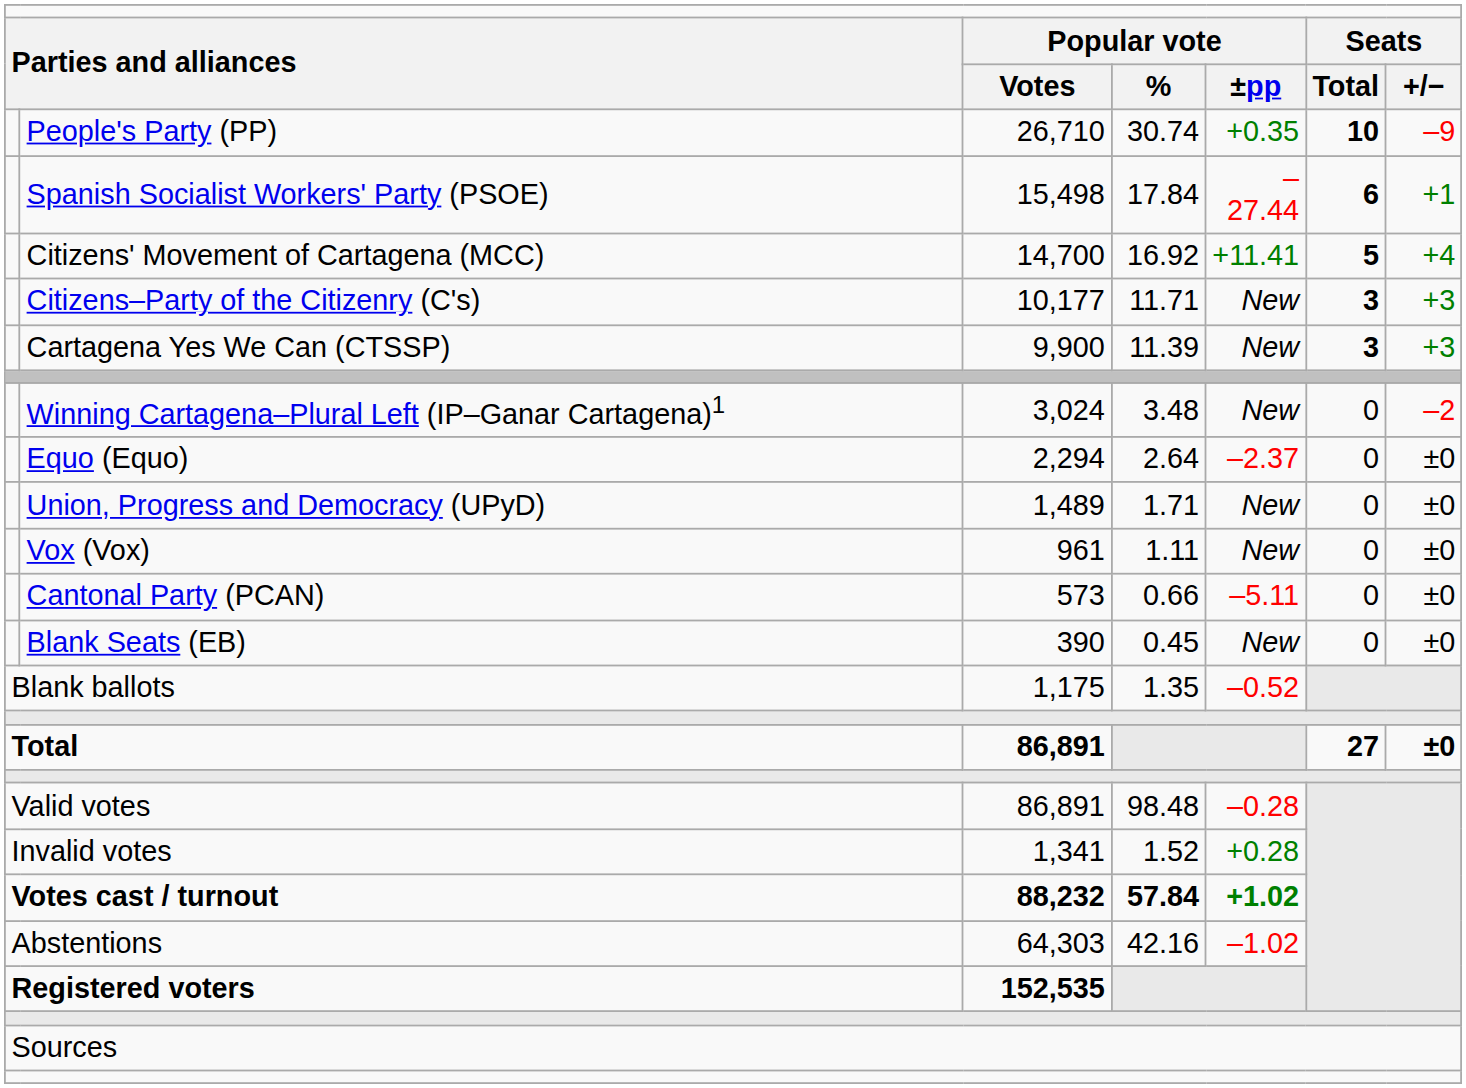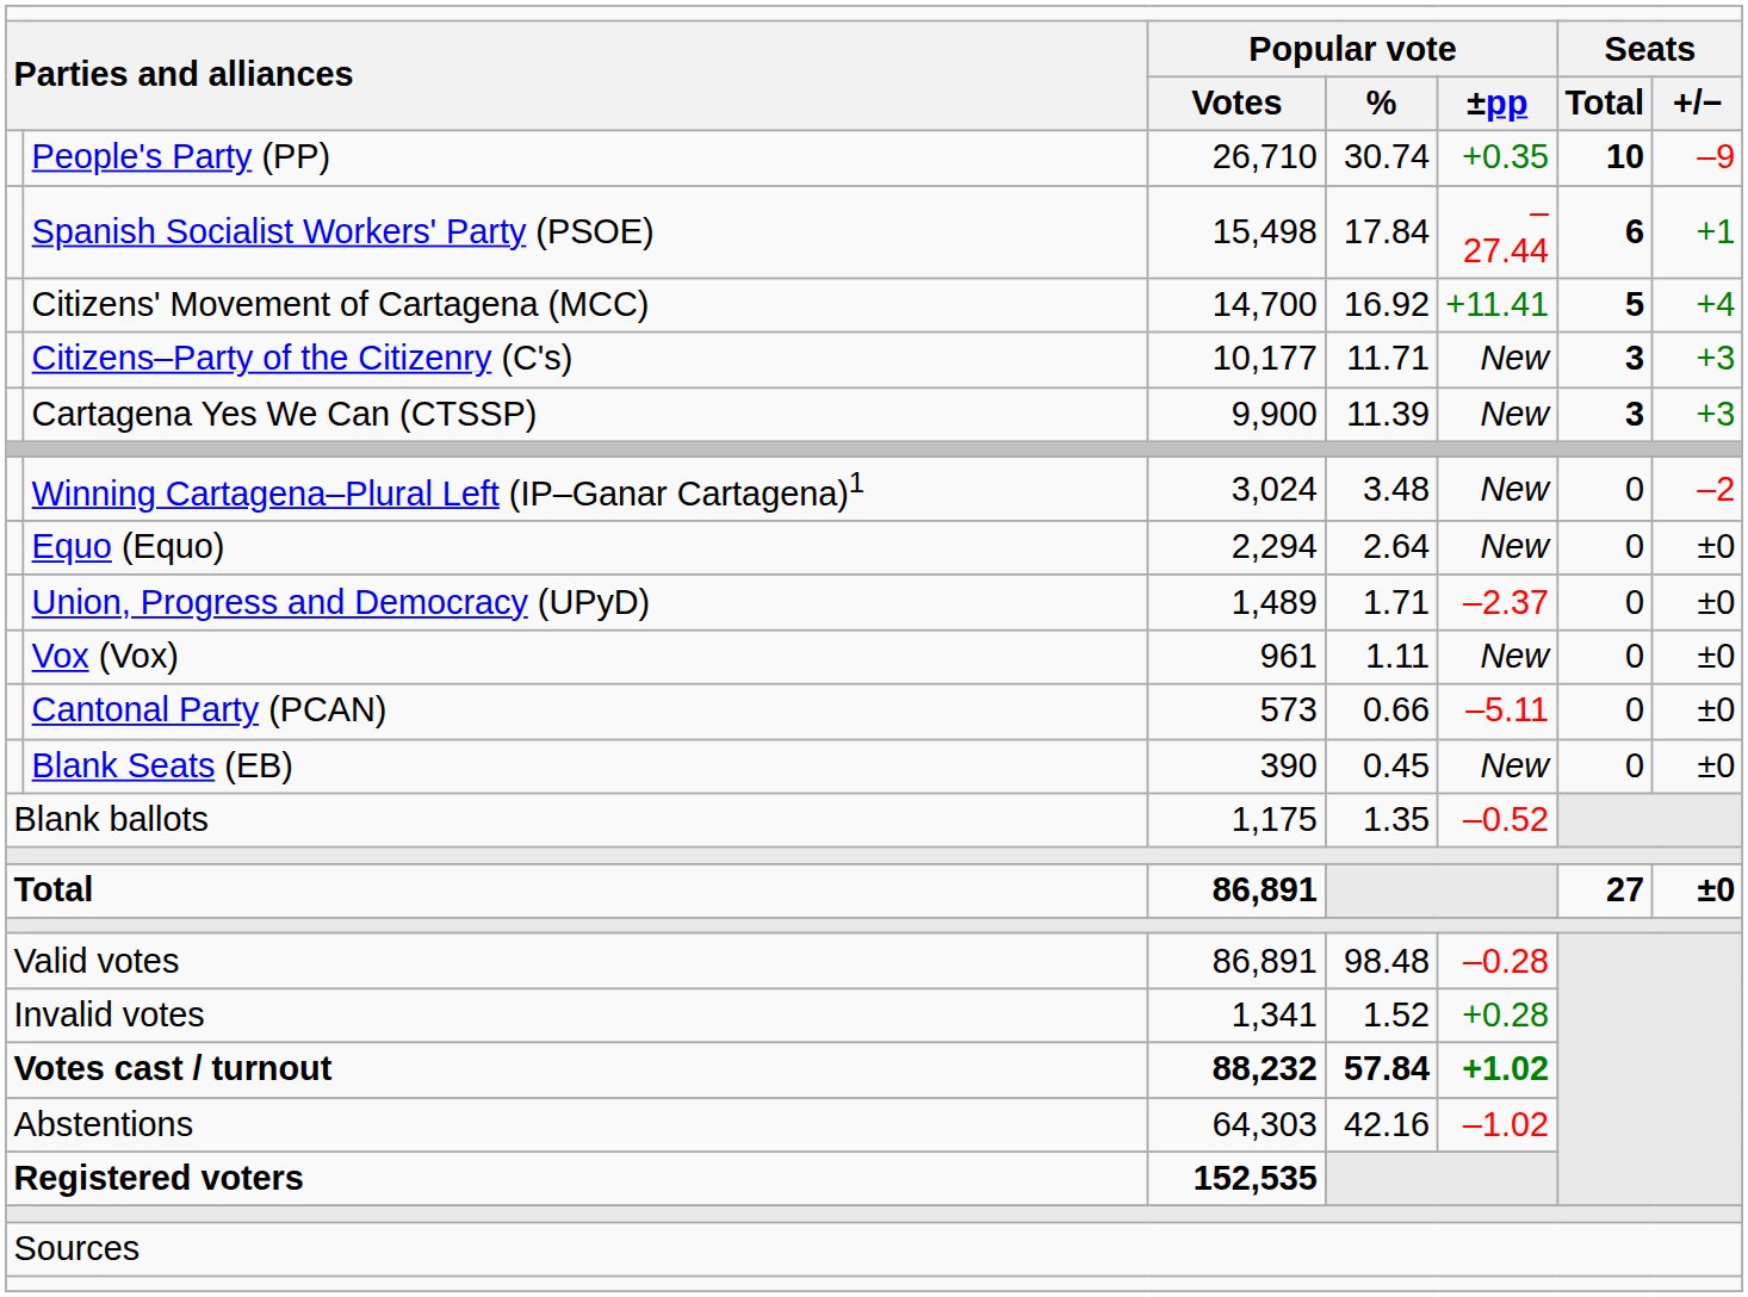Equo (Equo) | column 5: –2.37 -> New
Union, Progress and Democracy (UPyD) | column 5: New -> –2.37
